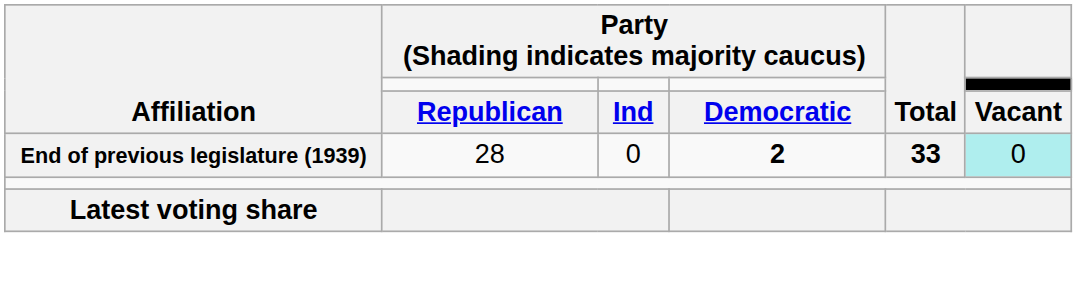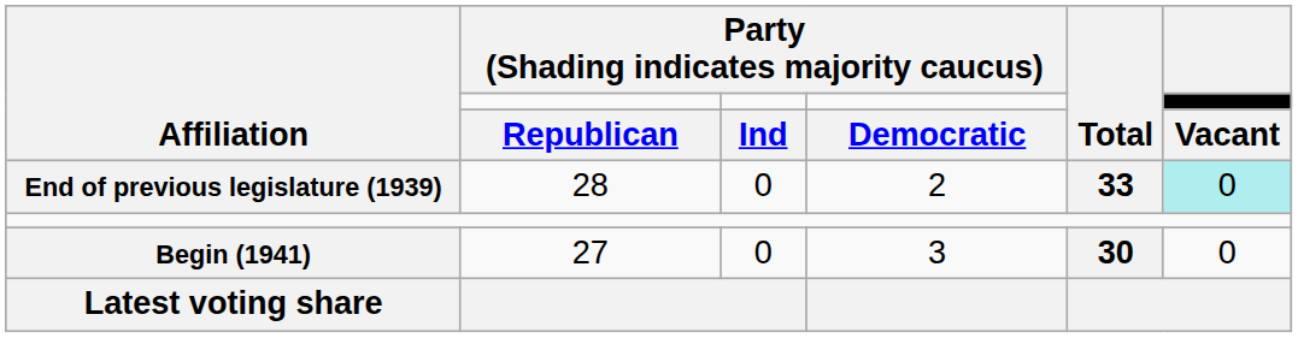End of previous legislature (1939) | column 4: bold -> normal
+ row: Begin (1941) | 27 | 0 | 3 | 30 | 0
